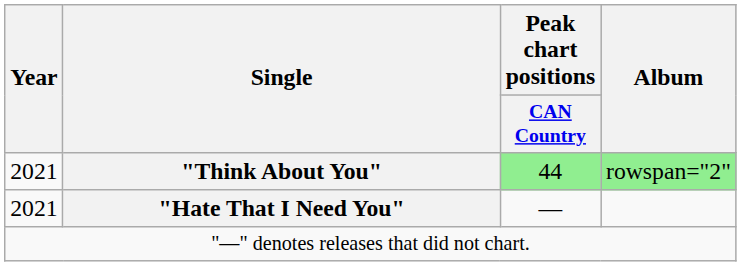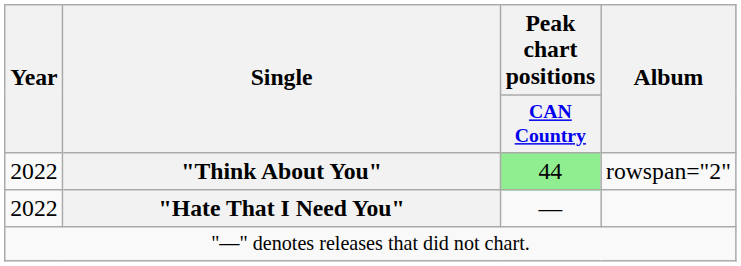"Think About You" | Year: 2021 -> 2022
"Think About You" | Album: lightgreen background -> no background
"Hate That I Need You" | Year: 2021 -> 2022
